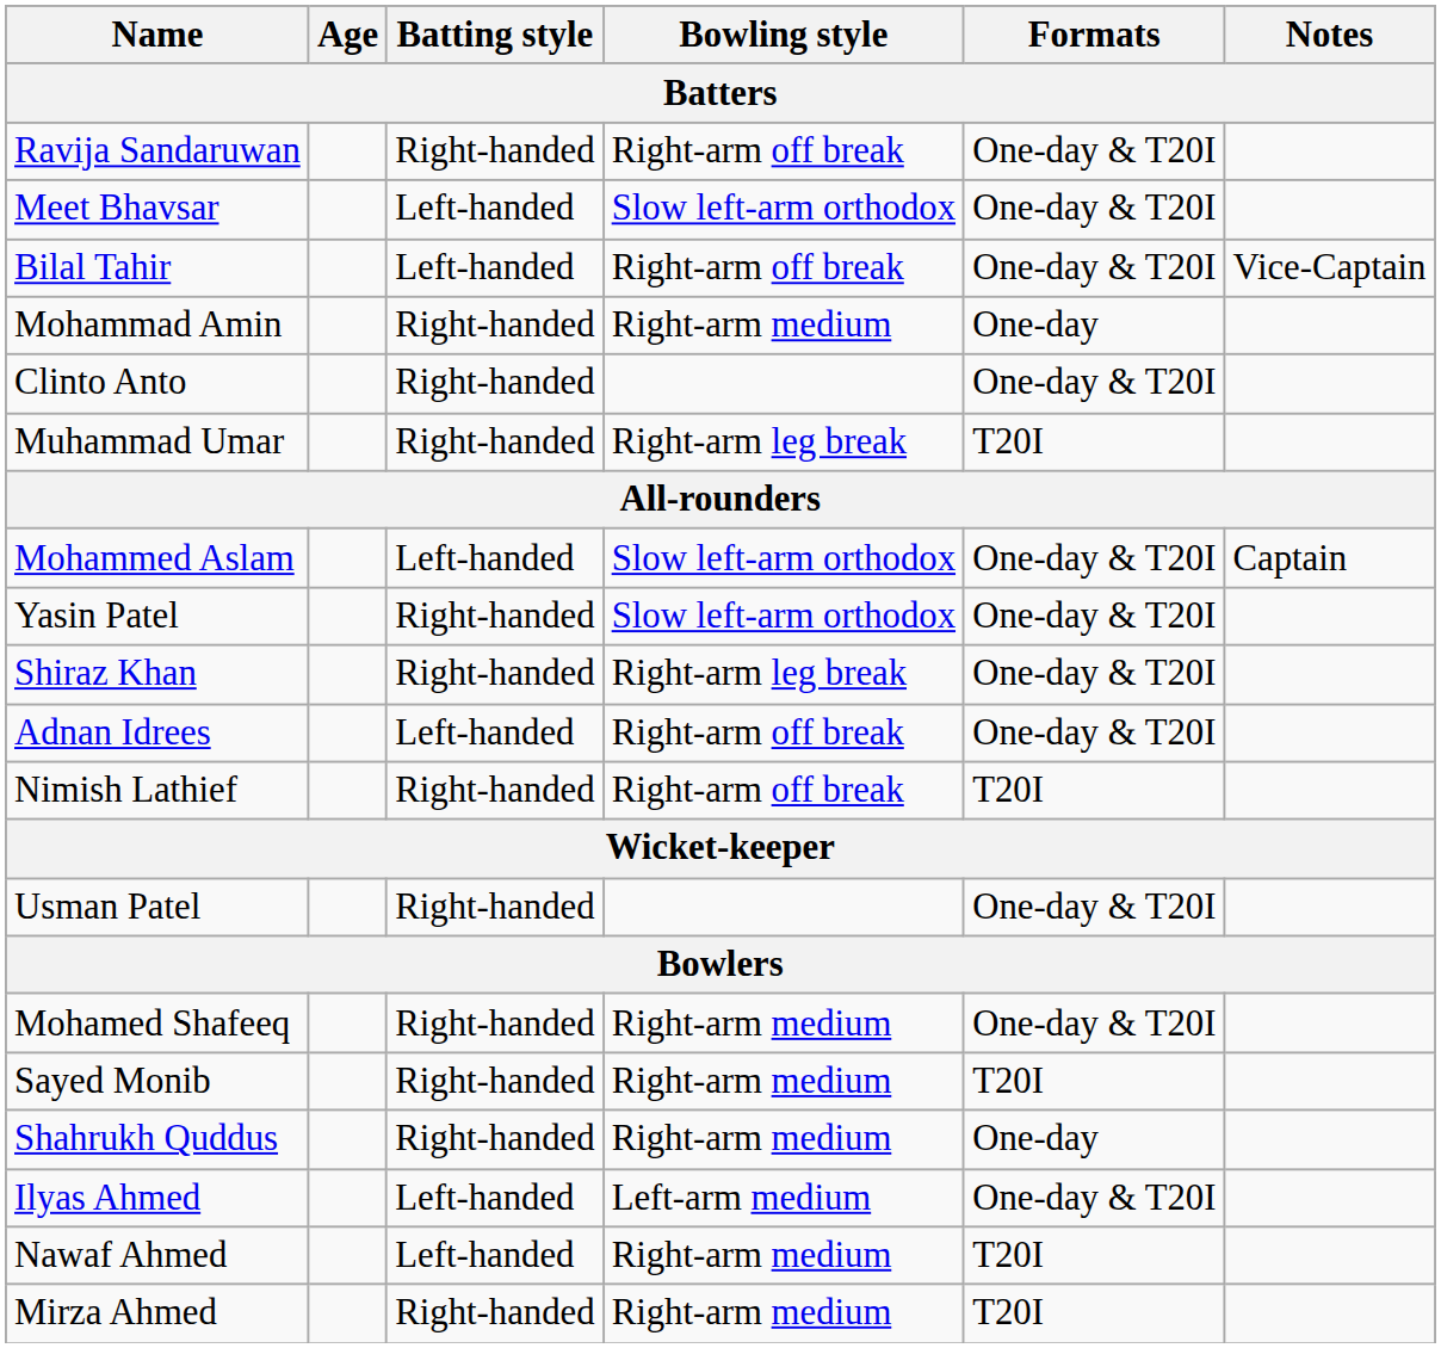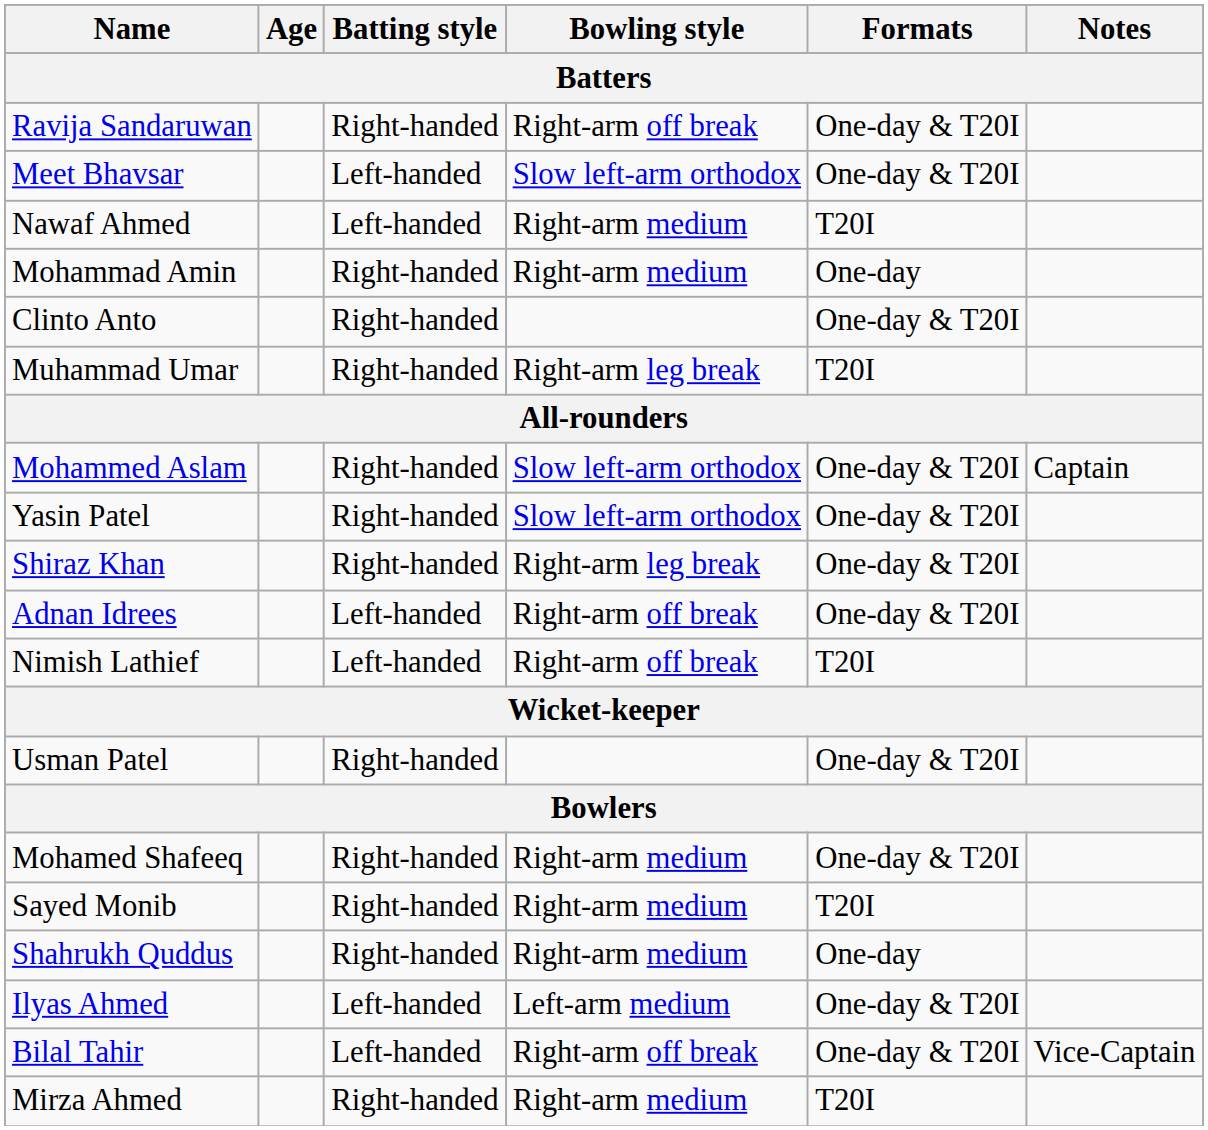rows swapped: Bilal Tahir <-> Nawaf Ahmed
Mohammed Aslam | Batting style: Left-handed -> Right-handed
Nimish Lathief | Batting style: Right-handed -> Left-handed
